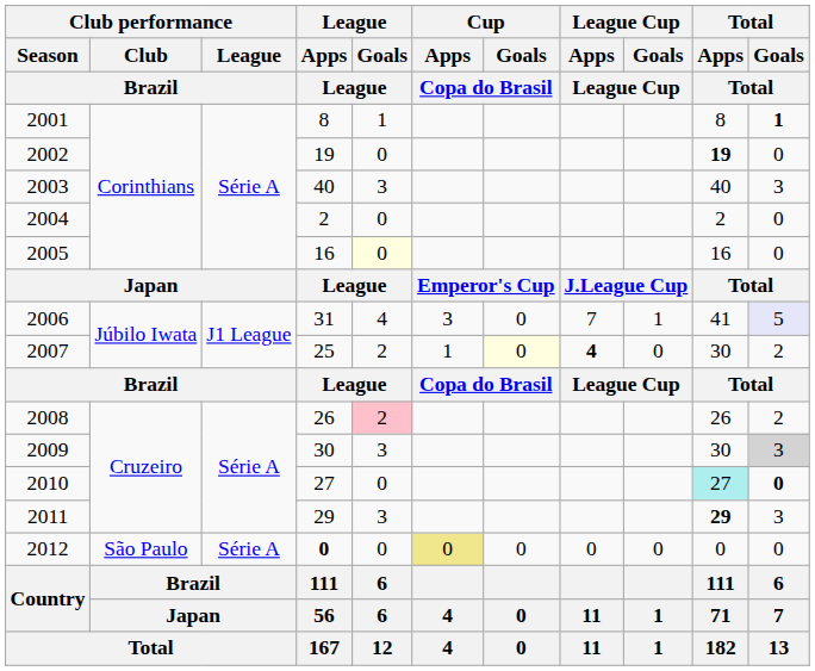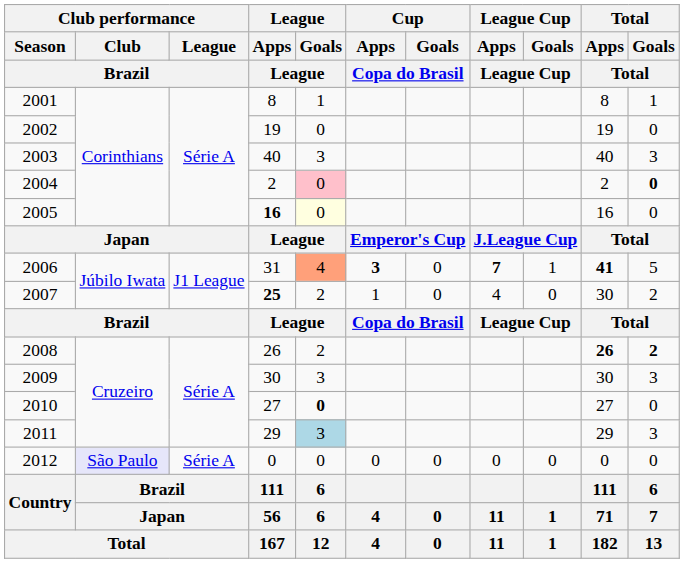2001 | Total / Goals / Total: bold -> normal
2002 | Total / Apps / Total: bold -> normal
2004 | League / Goals / League: no background -> pink background
2004 | Total / Goals / Total: normal -> bold
2005 | League / Apps / League: normal -> bold
2006 | League / Goals / League: no background -> lightsalmon background
2006 | Cup / Apps / Copa do Brasil: normal -> bold
2006 | League Cup / Apps / League Cup: normal -> bold
2006 | Total / Apps / Total: normal -> bold
2006 | Total / Goals / Total: lavender background -> no background
2007 | League / Apps / League: normal -> bold
2007 | Cup / Goals / Copa do Brasil: lightyellow background -> no background
2007 | League Cup / Apps / League Cup: bold -> normal
2008 | League / Goals / League: pink background -> no background
2008 | Total / Apps / Total: normal -> bold
2008 | Total / Goals / Total: normal -> bold
2009 | Total / Goals / Total: lightgrey background -> no background
2010 | League / Goals / League: normal -> bold
2010 | Total / Apps / Total: paleturquoise background -> no background
2010 | Total / Goals / Total: bold -> normal
2011 | League / Goals / League: no background -> lightblue background
2011 | Total / Apps / Total: bold -> normal
2012 | Club performance / Club / Brazil: no background -> lavender background
2012 | League / Apps / League: bold -> normal
2012 | Cup / Apps / Copa do Brasil: khaki background -> no background
